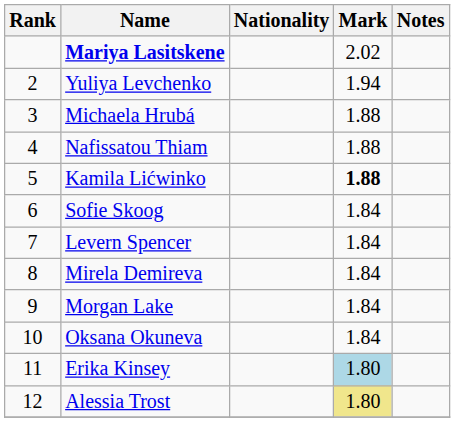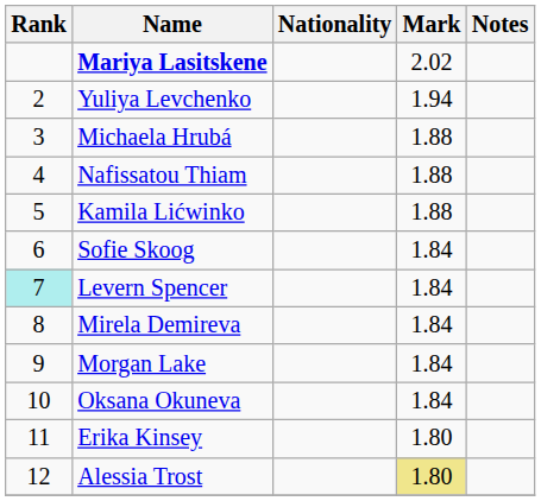Kamila Lićwinko | Mark: bold -> normal
Levern Spencer | Rank: no background -> paleturquoise background
Erika Kinsey | Mark: lightblue background -> no background
